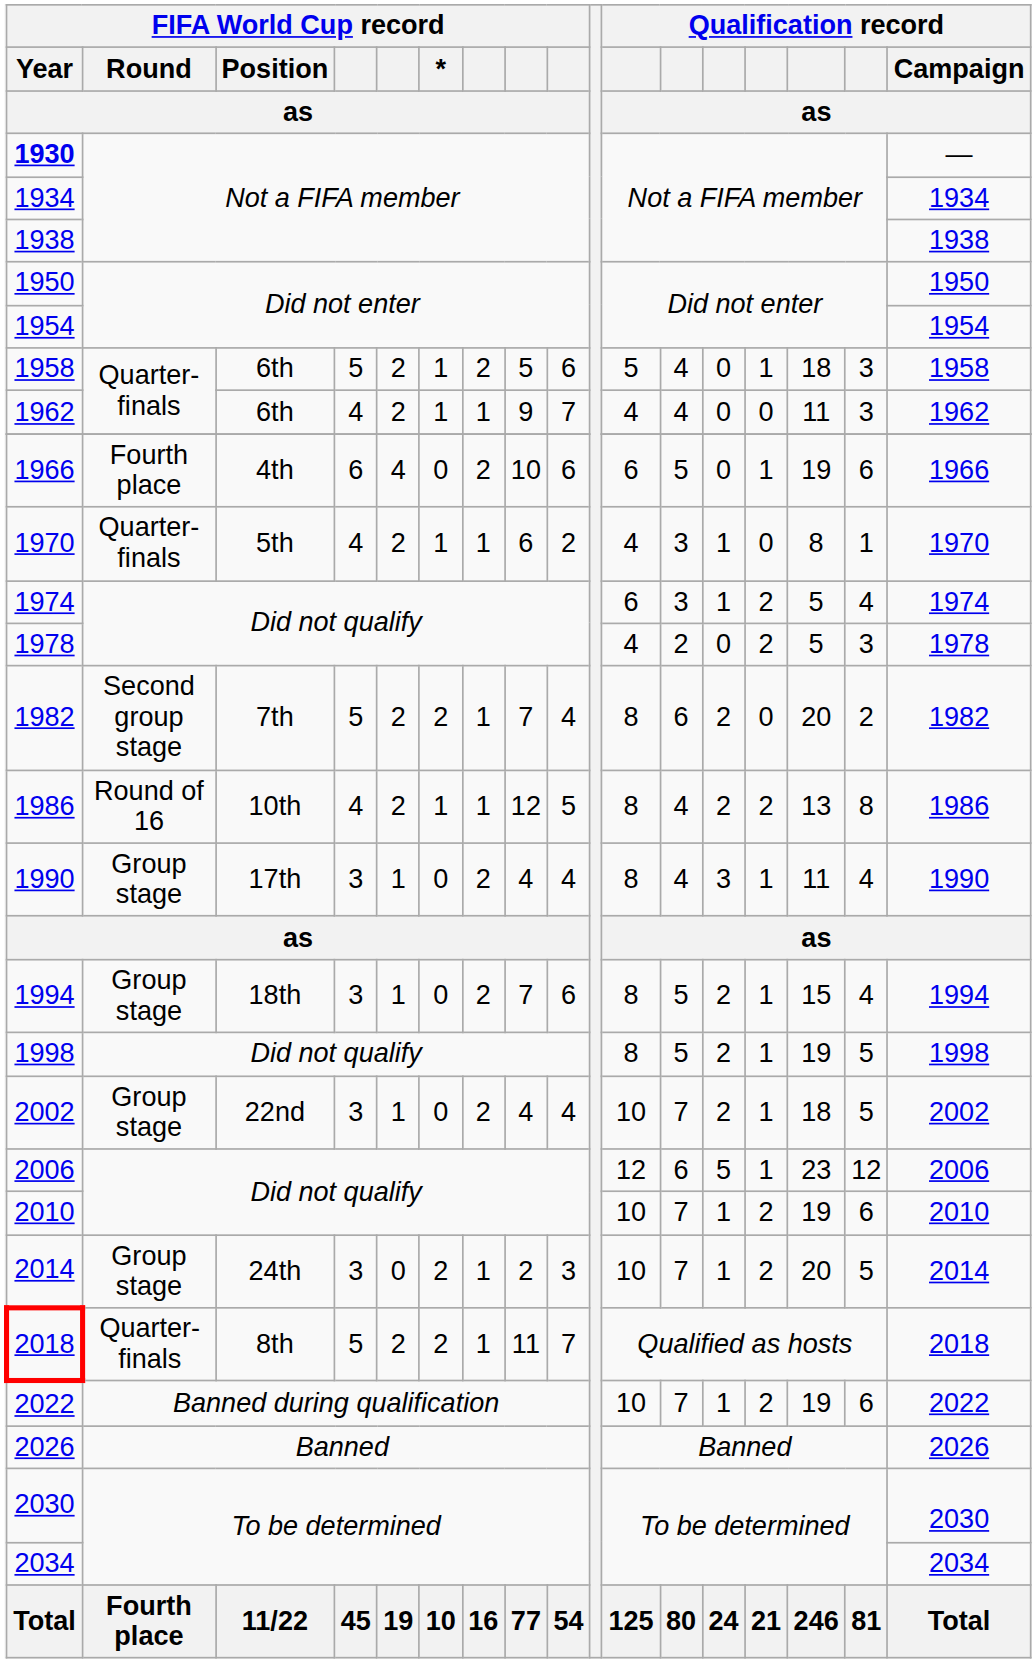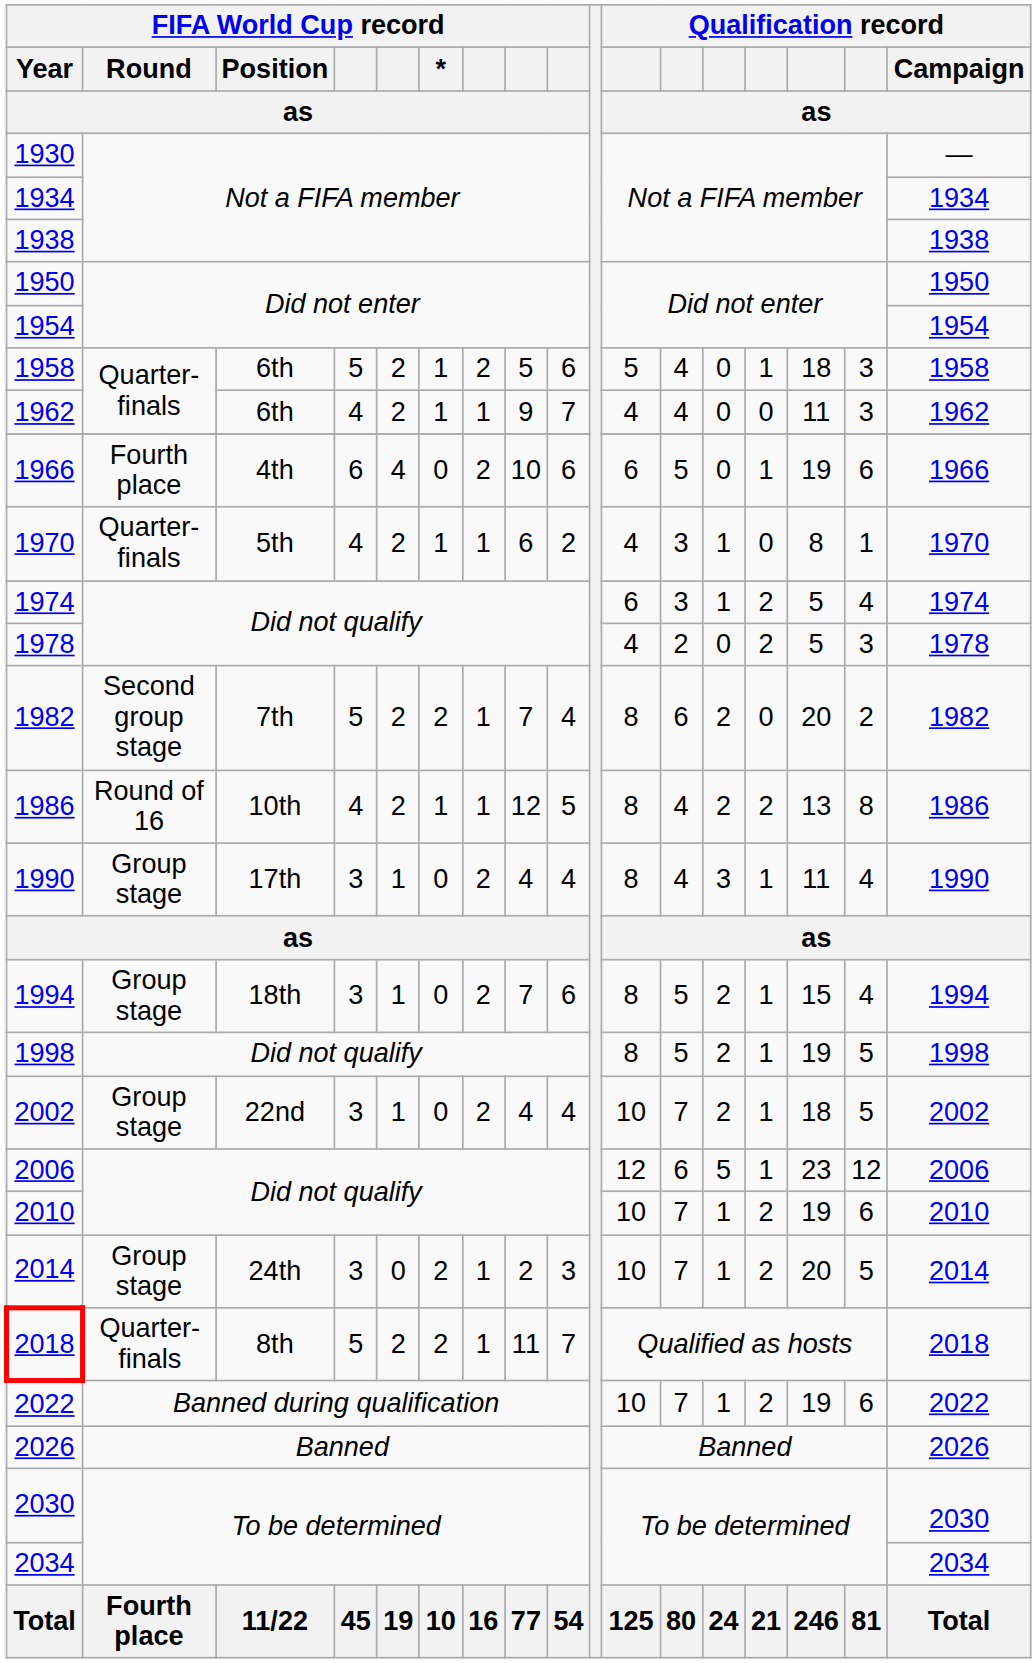1930 | FIFA World Cup record / Year / as: bold -> normal
